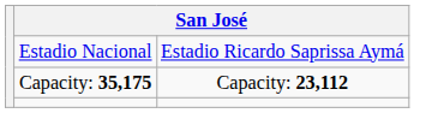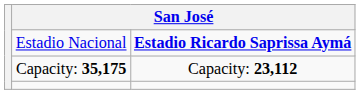Estadio Nacional | column 3: normal -> bold
